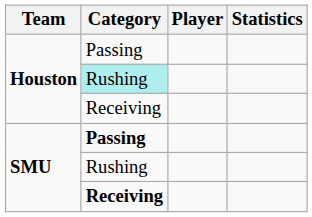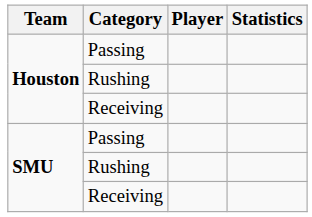Houston / Rushing | Category: paleturquoise background -> no background
SMU / Passing | Category: bold -> normal
SMU / Receiving | Category: bold -> normal
